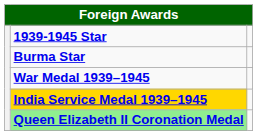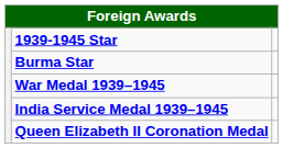India Service Medal 1939–1945 | 1939-1945 Star: gold background -> no background
Queen Elizabeth II Coronation Medal | 1939-1945 Star: lightgreen background -> no background
